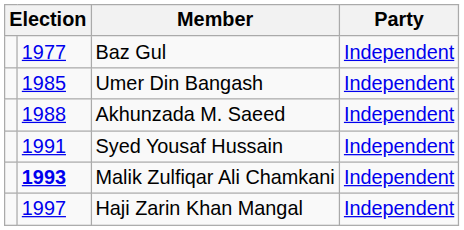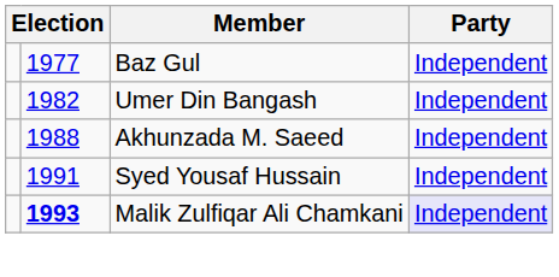Umer Din Bangash | column 2: 1985 -> 1982
Malik Zulfiqar Ali Chamkani | Party: no background -> lavender background
- row: 1997 | Haji Zarin Khan Mangal | Independent
